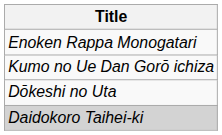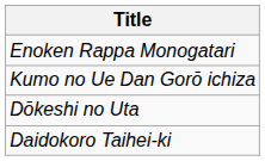row 5 | column 1: lightgrey background -> no background
